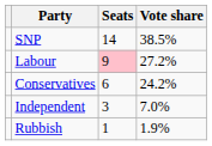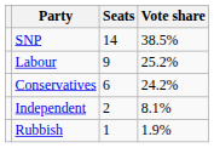Labour | Seats: pink background -> no background
Labour | Vote share: 27.2% -> 25.2%
Independent | Seats: 3 -> 2
Independent | Vote share: 7.0% -> 8.1%
